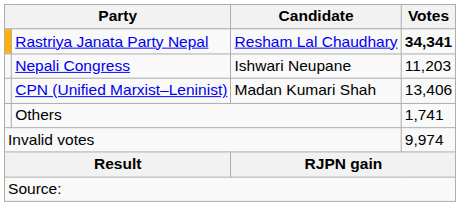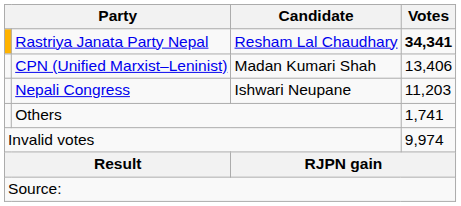rows swapped: CPN (Unified Marxist–Leninist) <-> Nepali Congress
